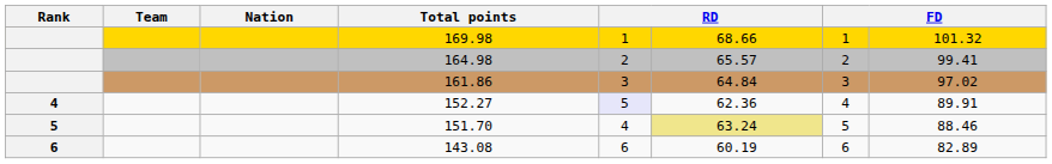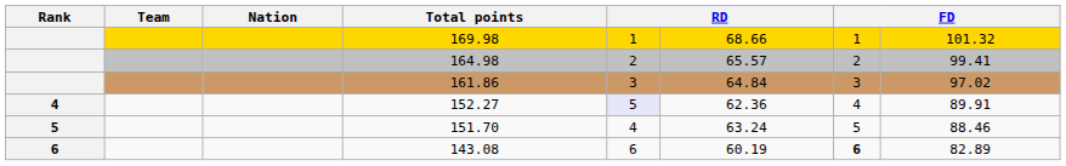151.70 | column 6: khaki background -> no background
143.08 | column 7: normal -> bold
